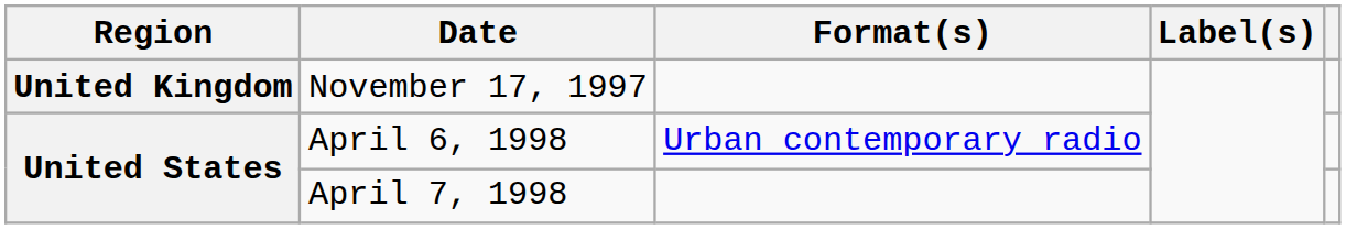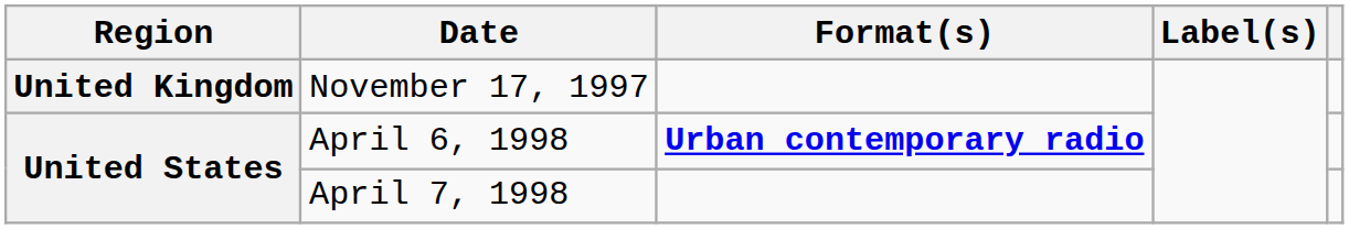April 6, 1998 | Format(s): normal -> bold
